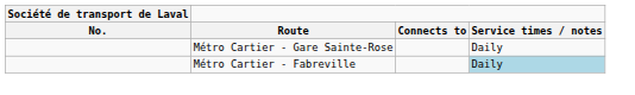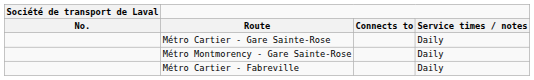+ row: Métro Montmorency - Gare Sainte-Rose | Daily
Métro Cartier - Fabreville | Service times / notes: lightblue background -> no background
